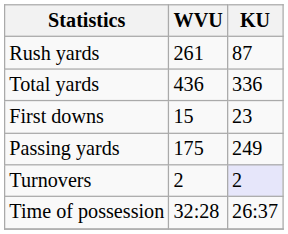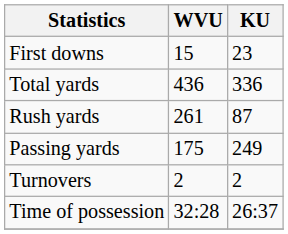rows swapped: First downs <-> Rush yards
Turnovers | KU: lavender background -> no background
